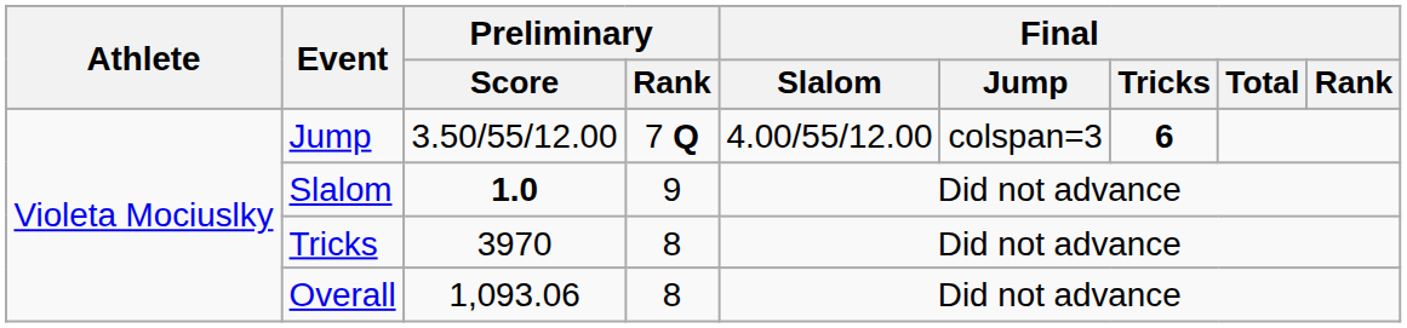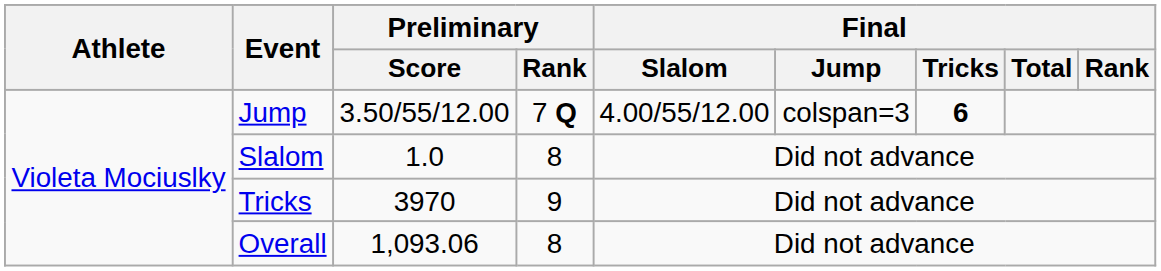row 4 | Preliminary / Score: bold -> normal
row 4 | Preliminary / Rank: 9 -> 8
row 5 | Preliminary / Rank: 8 -> 9
